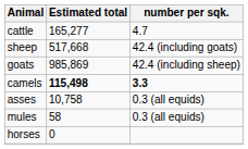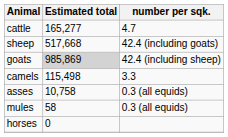goats | Estimated total: no background -> lightgrey background
camels | Estimated total: bold -> normal
camels | number per sqk.: bold -> normal
